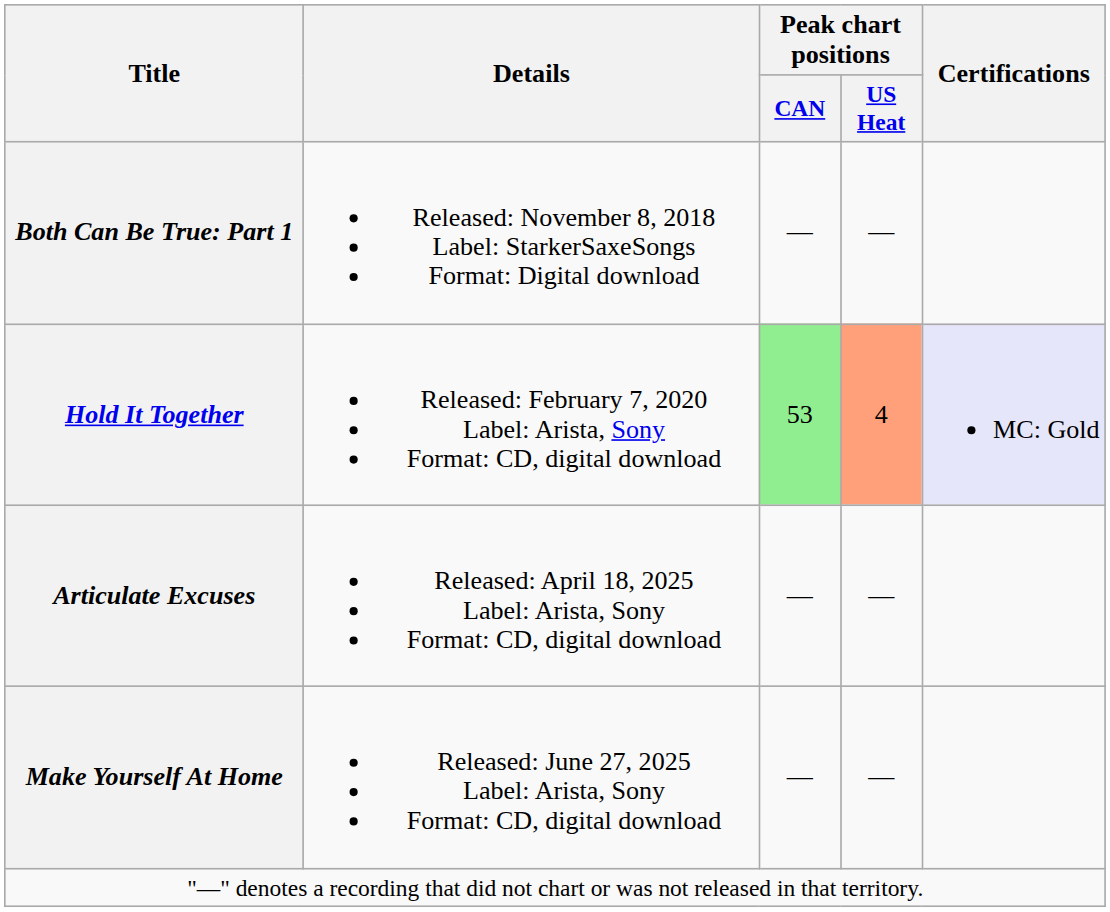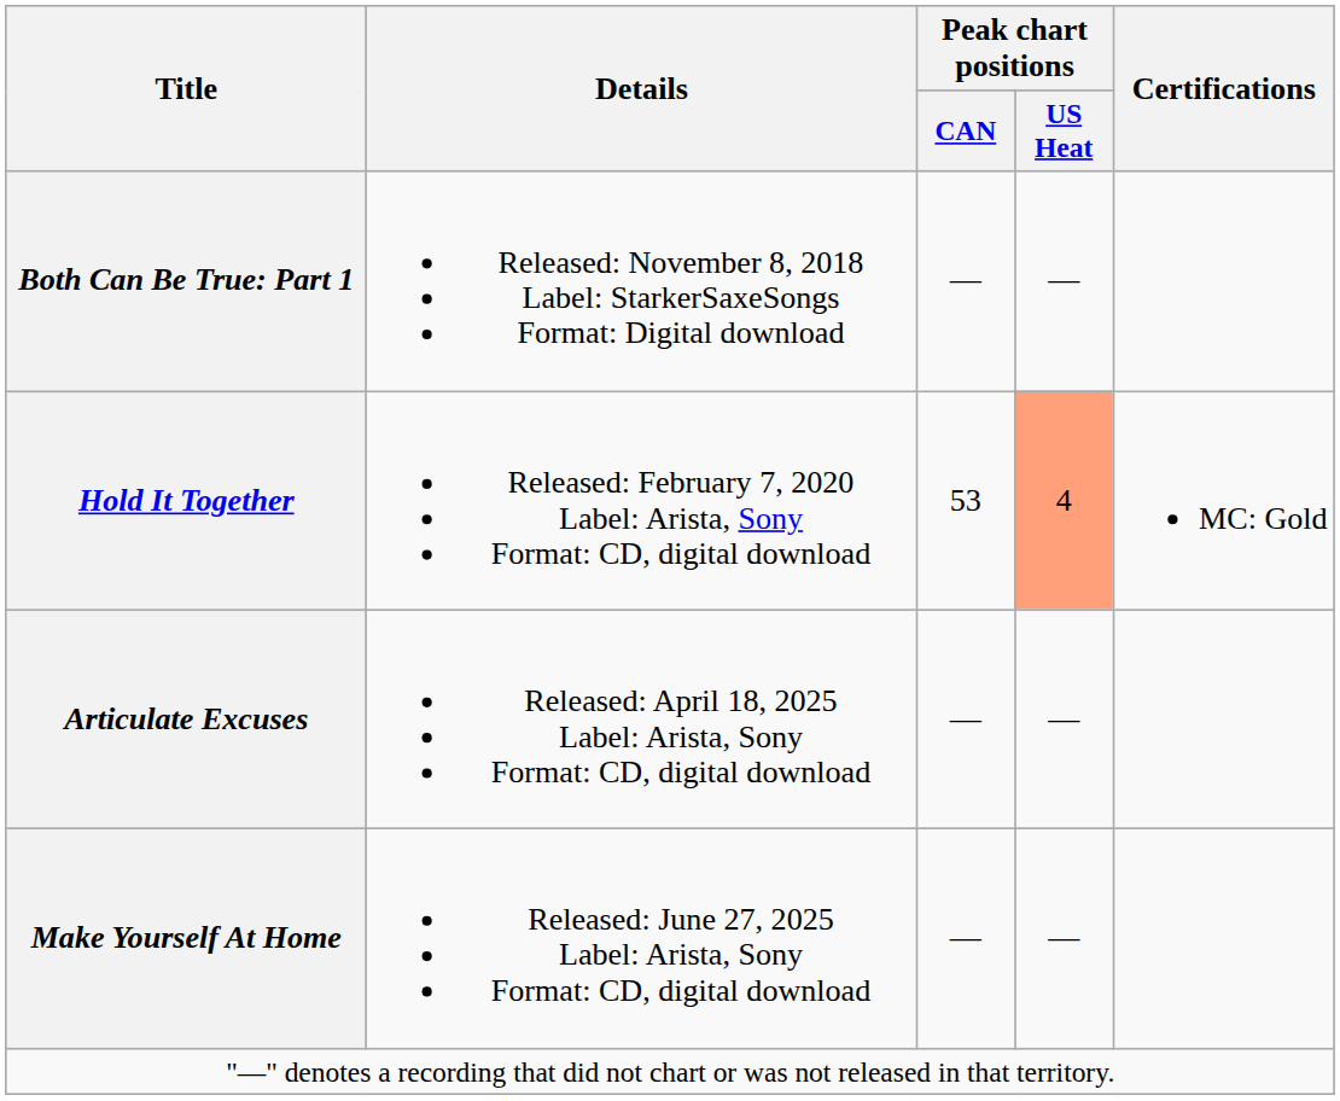Hold It Together | Peak chart positions / CAN: lightgreen background -> no background
Hold It Together | Certifications: lavender background -> no background
